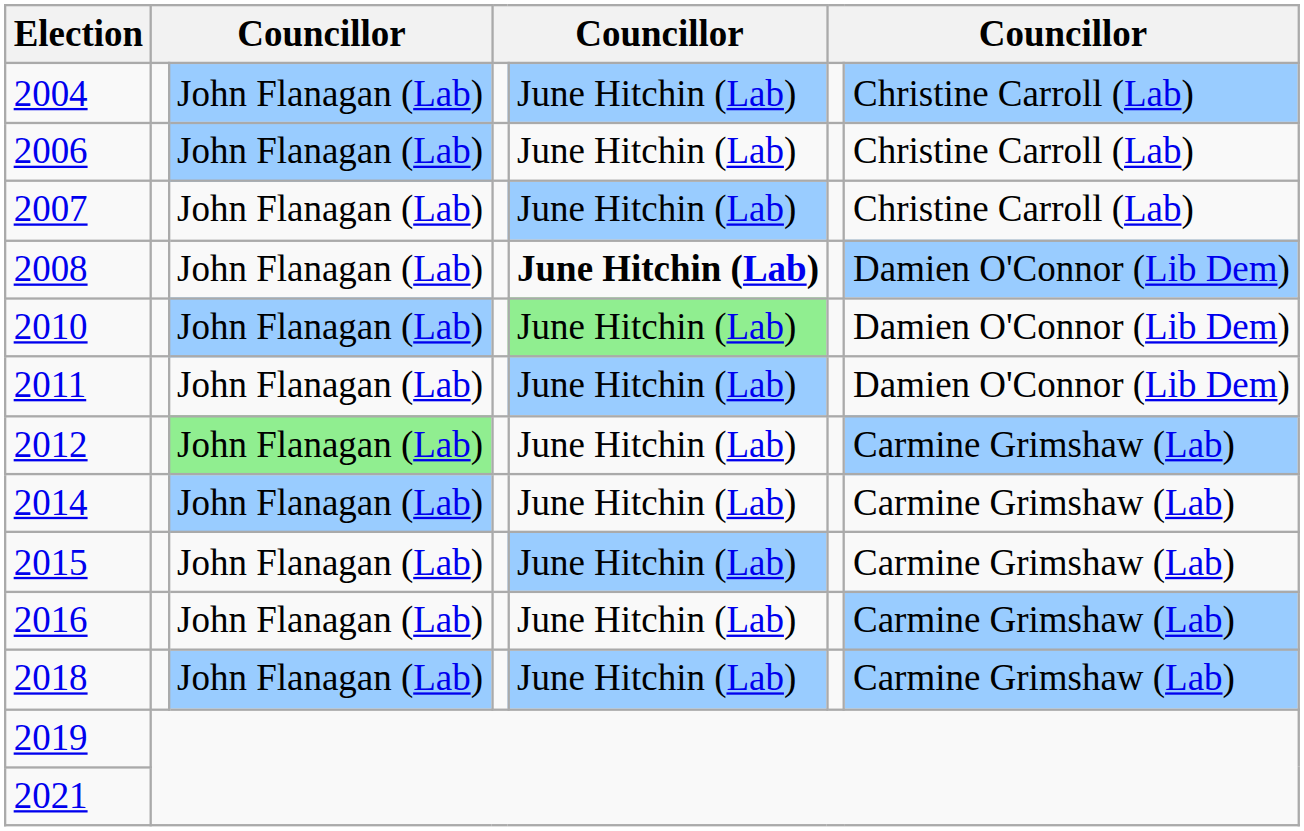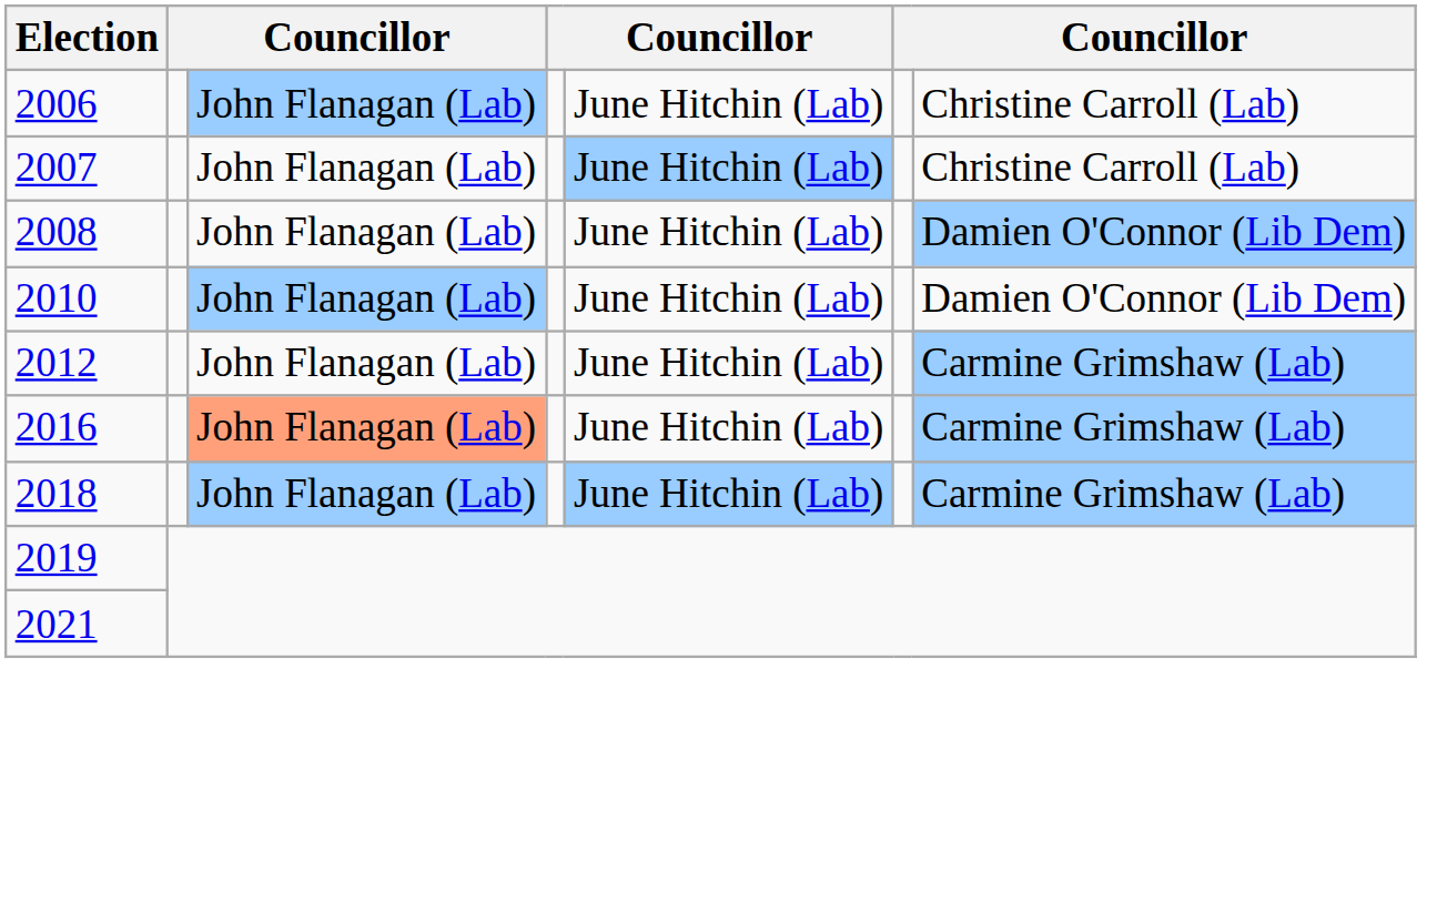- row: 2004 | John Flanagan (Lab) | June Hitchin (Lab) | Christine Carroll (Lab)
2008 | column 5: bold -> normal
2010 | column 5: lightgreen background -> no background
- row: 2011 | John Flanagan (Lab) | June Hitchin (Lab) | Damien O'Connor (Lib Dem)
2012 | column 3: lightgreen background -> no background
- row: 2014 | John Flanagan (Lab) | June Hitchin (Lab) | Carmine Grimshaw (Lab)
- row: 2015 | John Flanagan (Lab) | June Hitchin (Lab) | Carmine Grimshaw (Lab)
2016 | column 3: no background -> lightsalmon background
